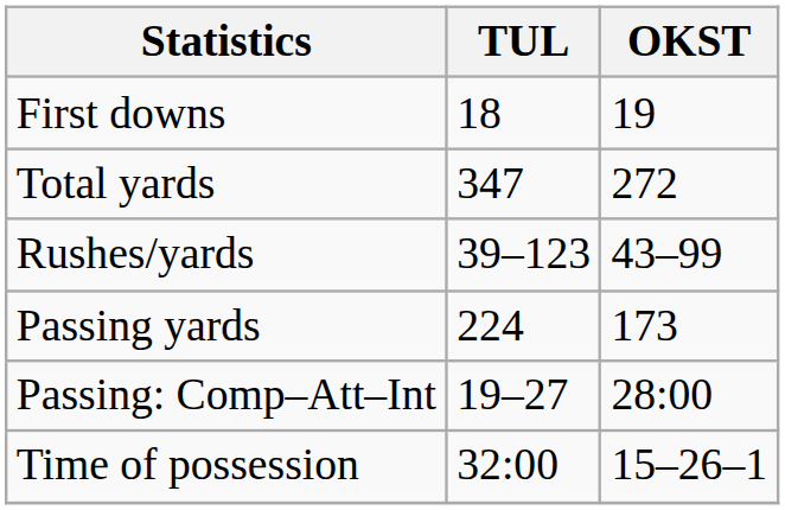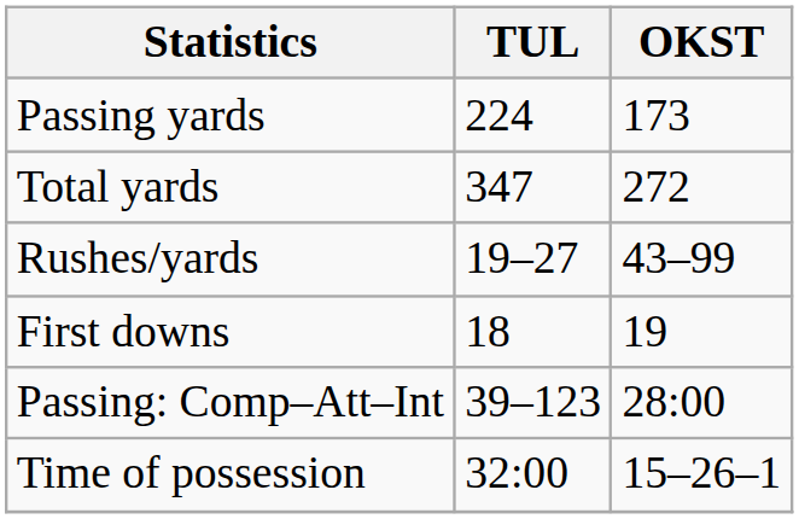rows swapped: First downs <-> Passing yards
Rushes/yards | TUL: 39–123 -> 19–27
Passing: Comp–Att–Int | TUL: 19–27 -> 39–123
